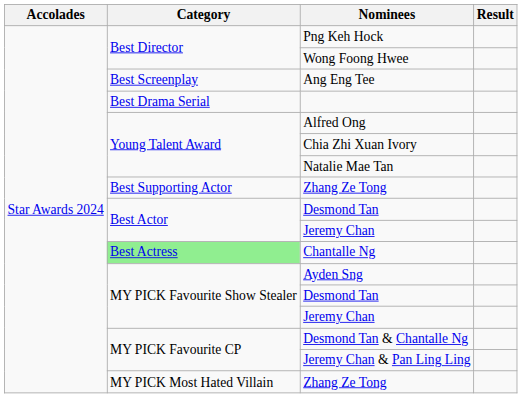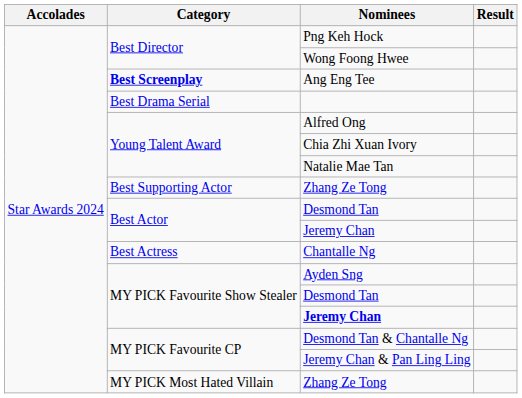Ang Eng Tee | Category: normal -> bold
Chantalle Ng | Category: lightgreen background -> no background
MY PICK Favourite Show Stealer / Jeremy Chan | Nominees: normal -> bold
